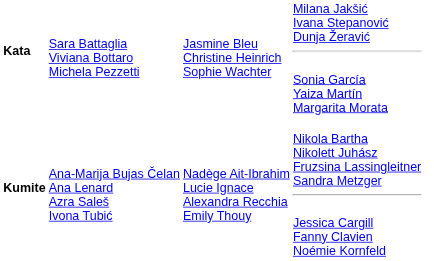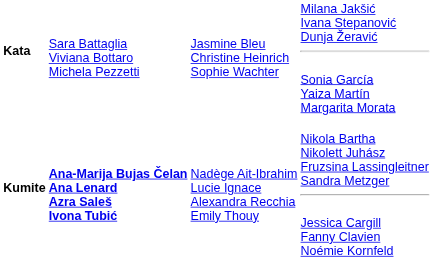Kumite | column 2: normal -> bold
